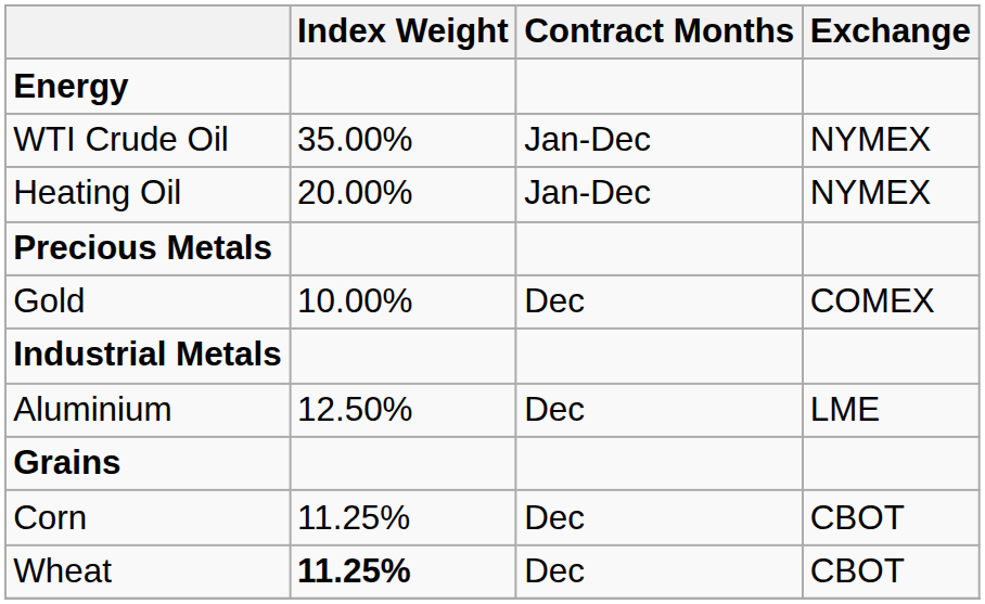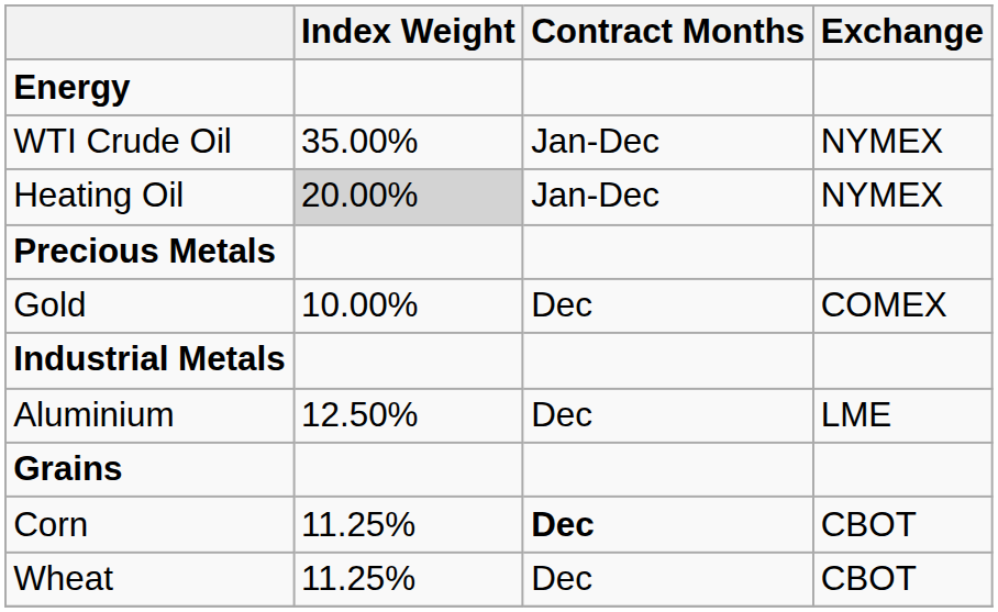Heating Oil | Index Weight: no background -> lightgrey background
Corn | Contract Months: normal -> bold
Wheat | Index Weight: bold -> normal
